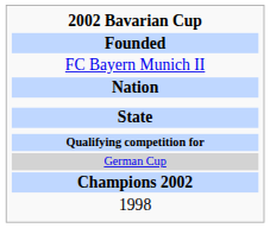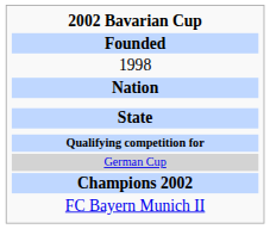row 3 | column 1: FC Bayern Munich II -> 1998
row 9 | column 1: 1998 -> FC Bayern Munich II
